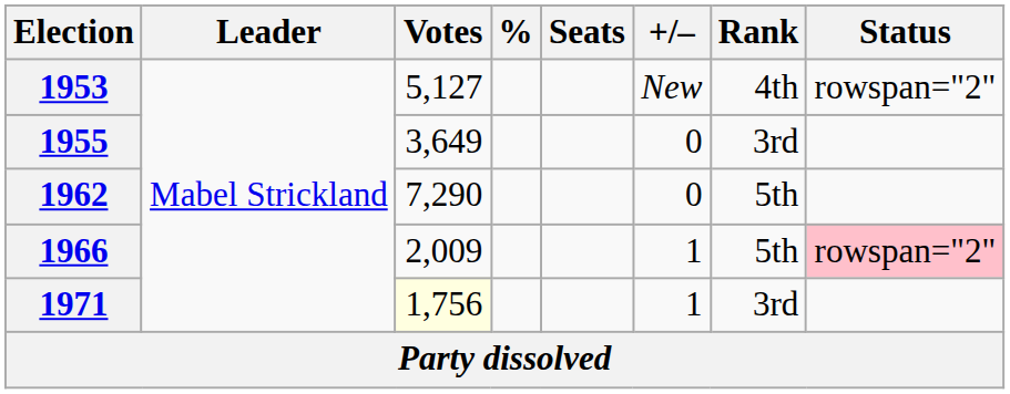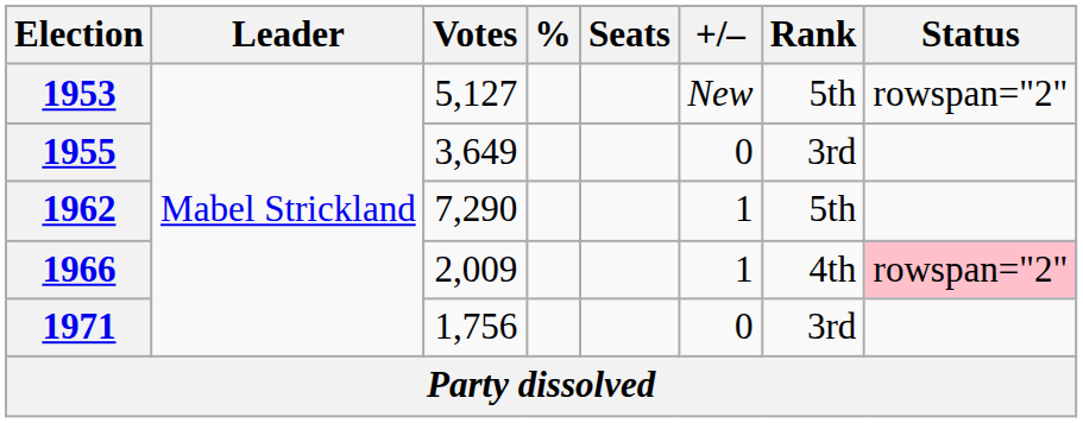1953 | Rank: 4th -> 5th
1962 | +/–: 0 -> 1
1966 | Rank: 5th -> 4th
1971 | Votes: lightyellow background -> no background
1971 | +/–: 1 -> 0
